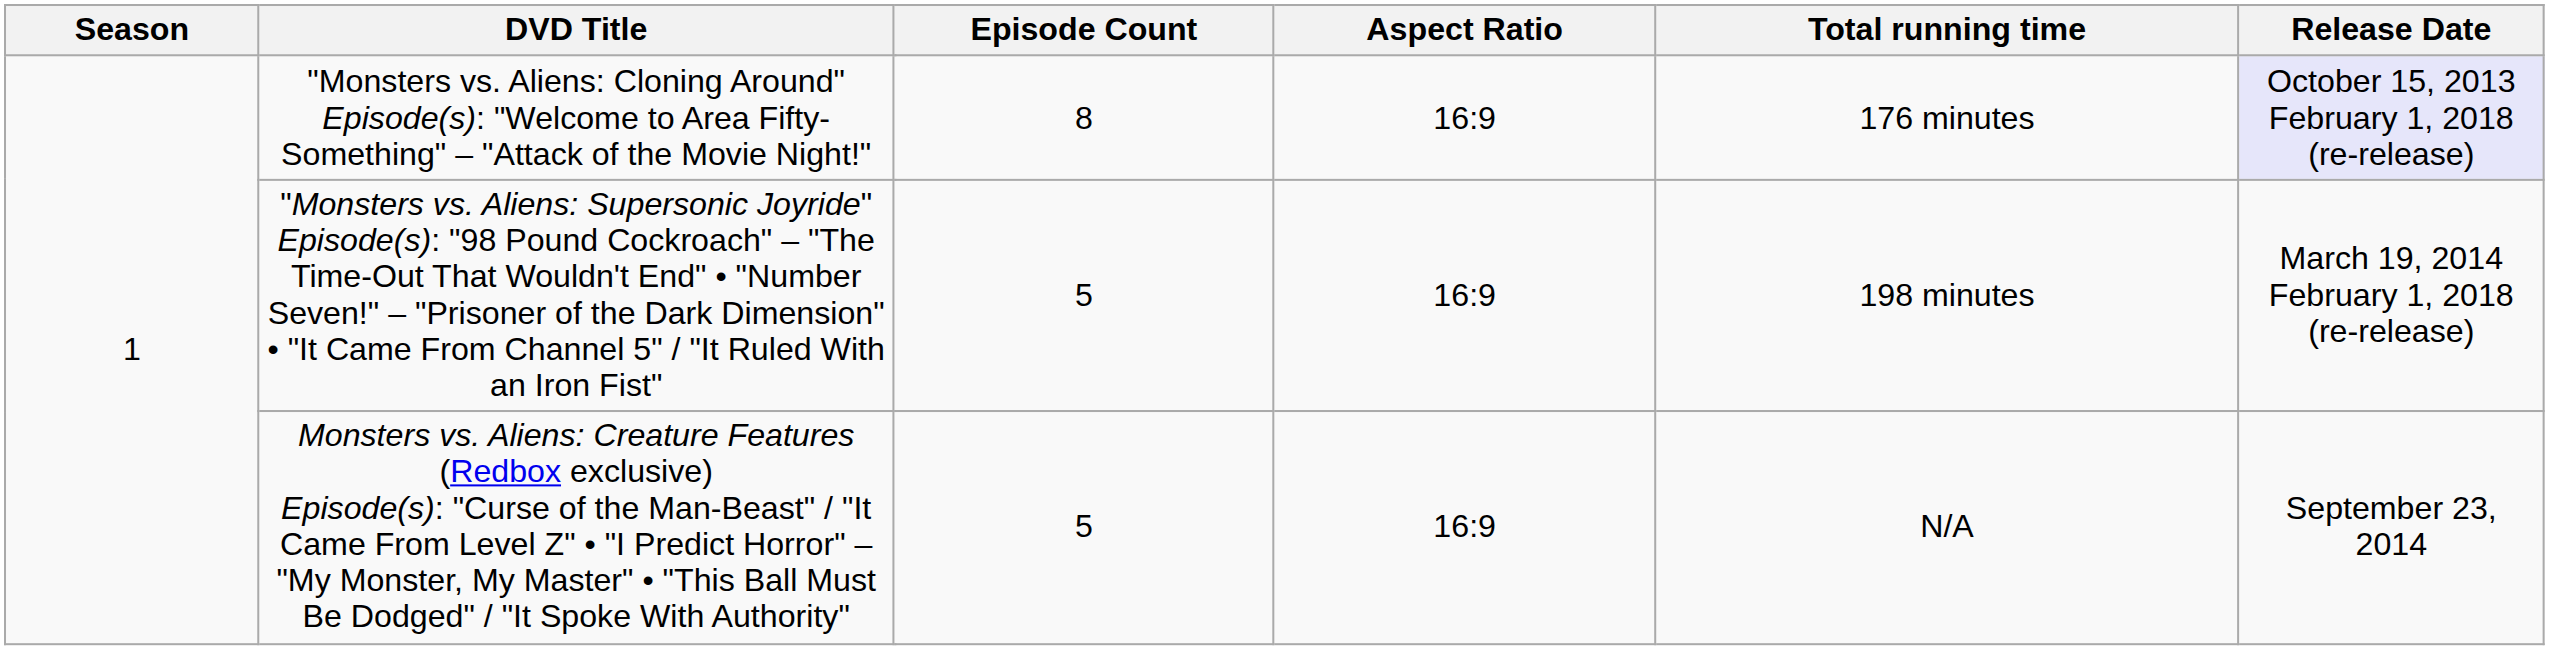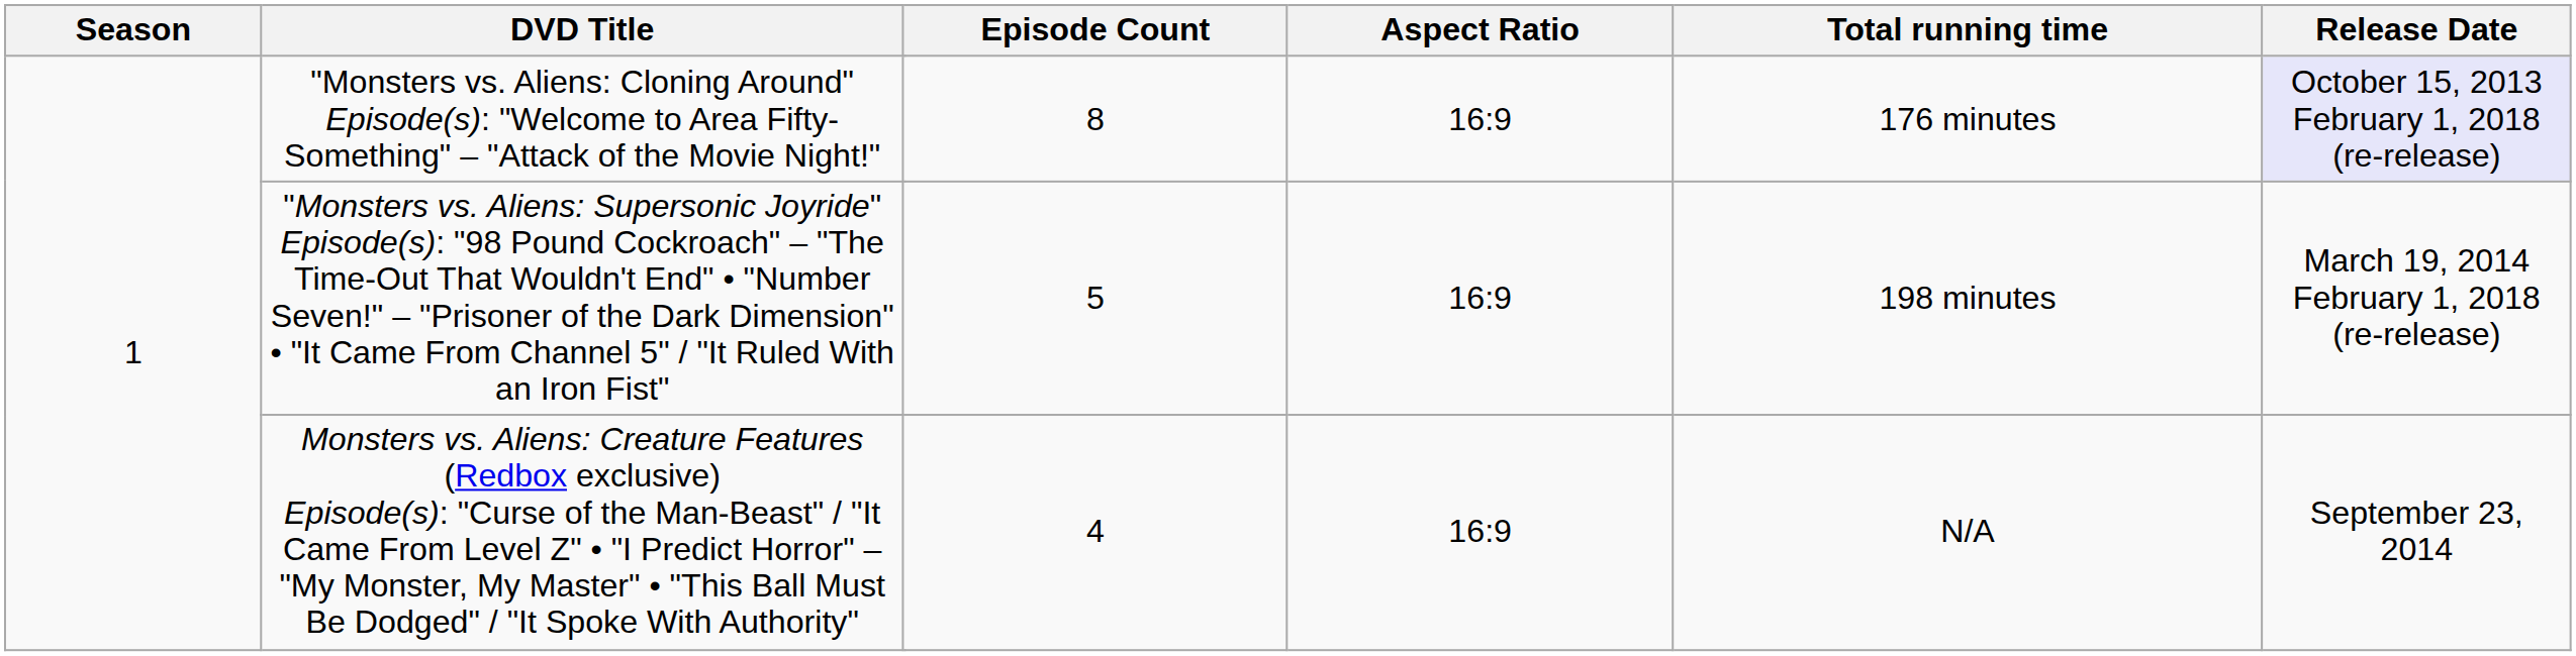row 4 | Episode Count: 5 -> 4
